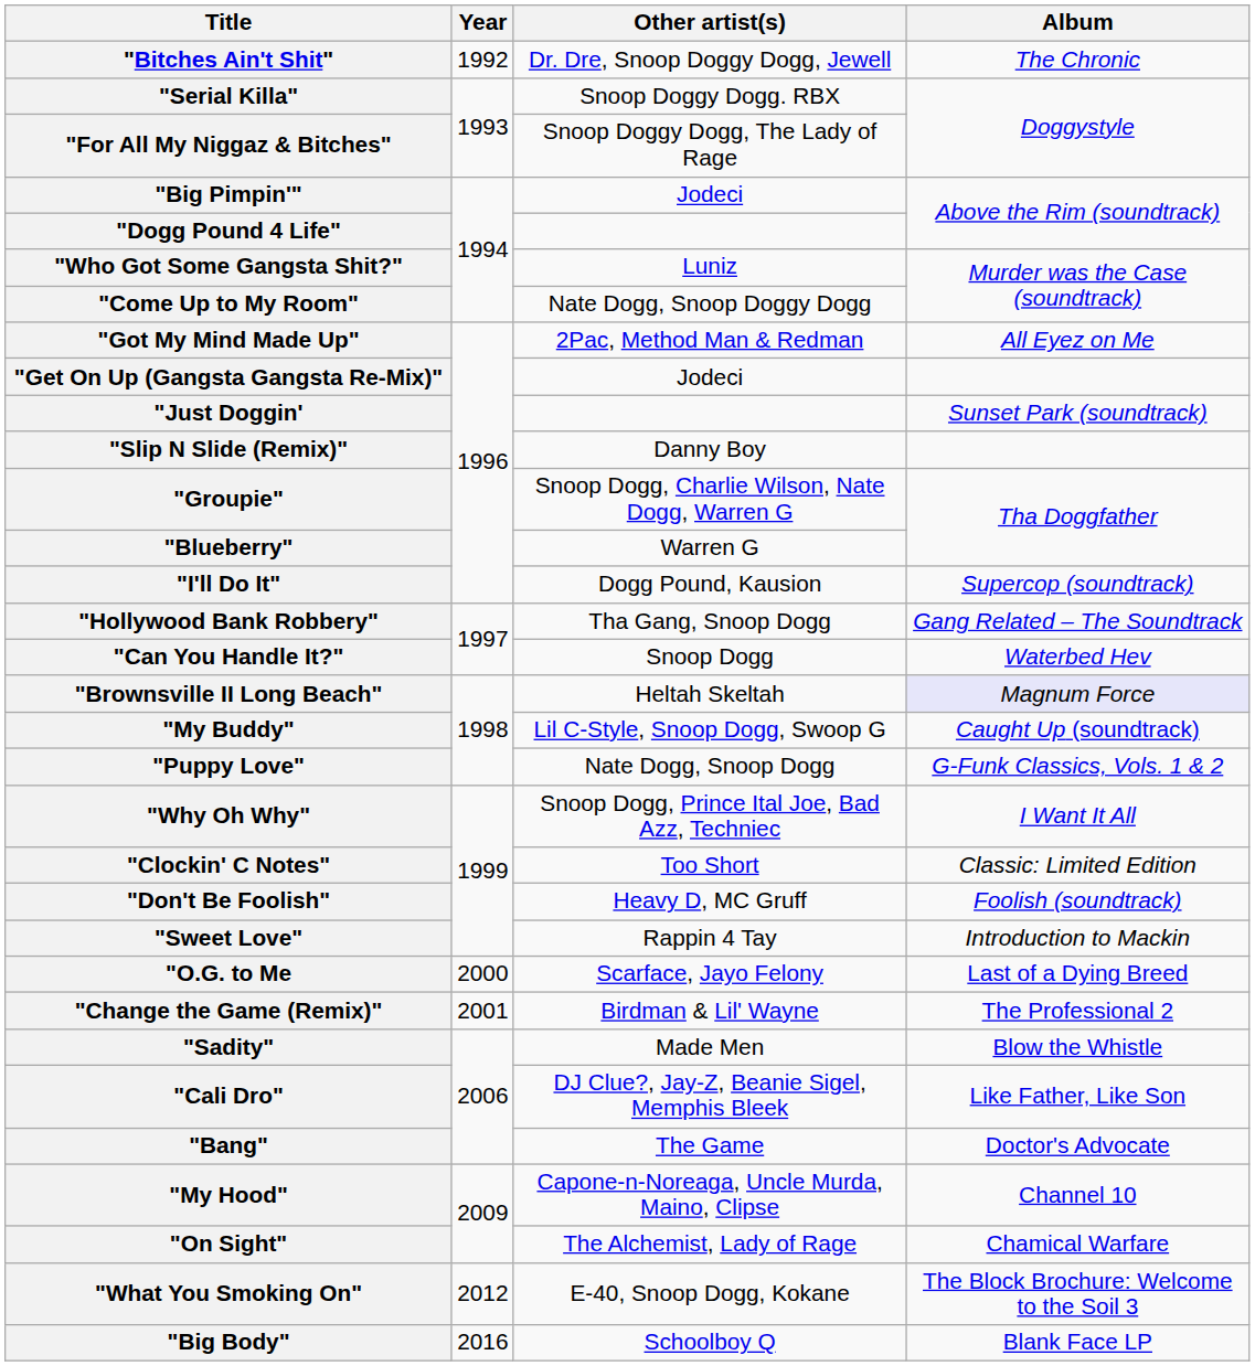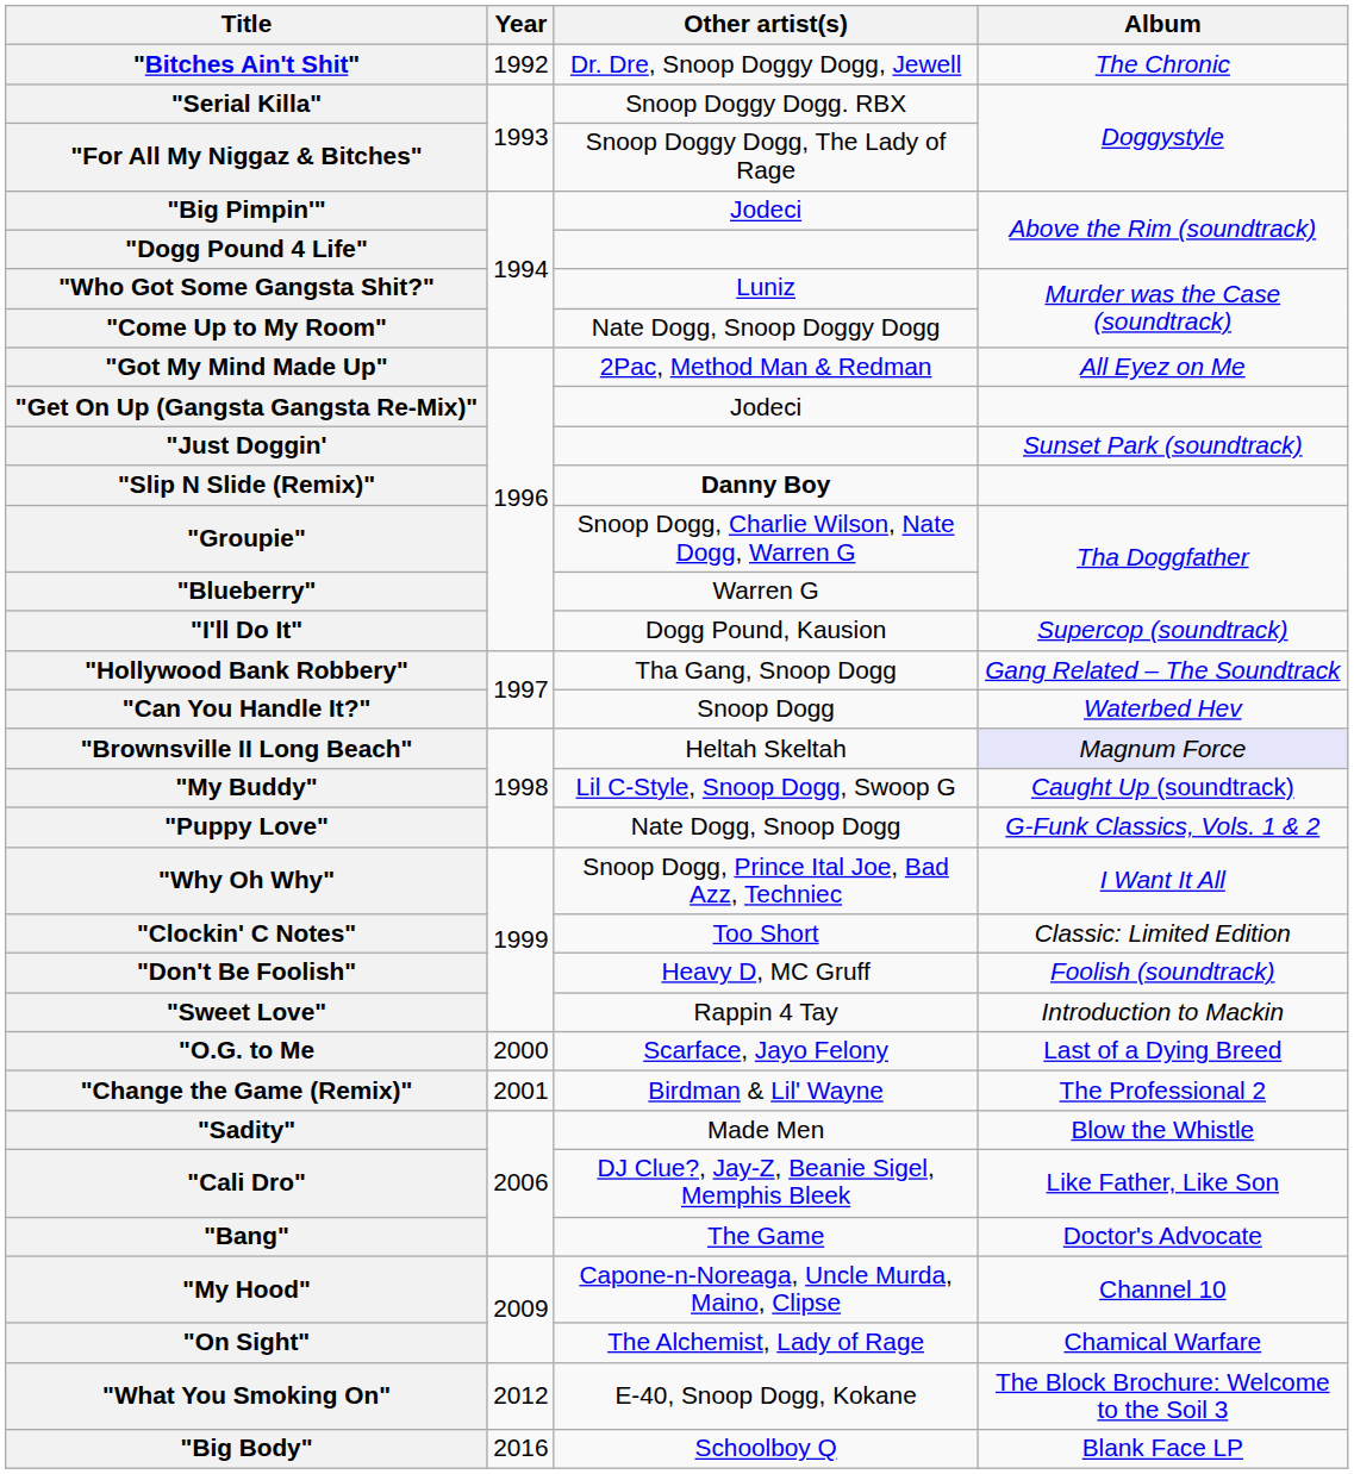"Slip N Slide (Remix)" | Other artist(s): normal -> bold
